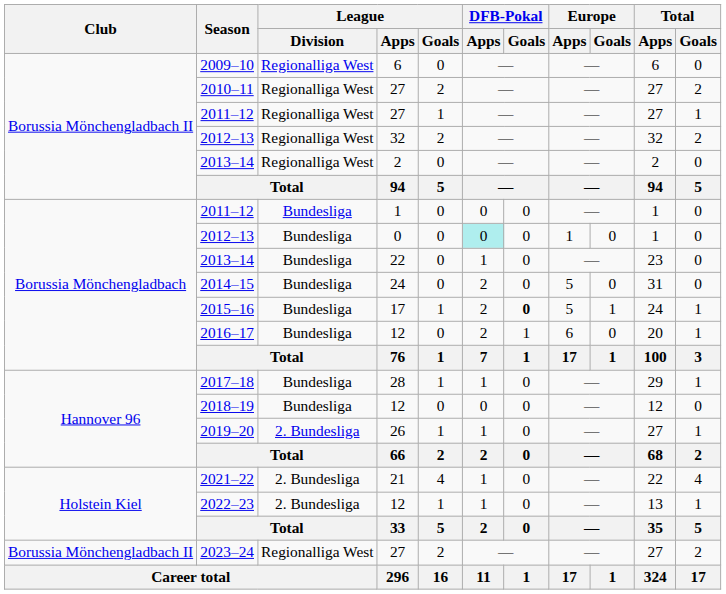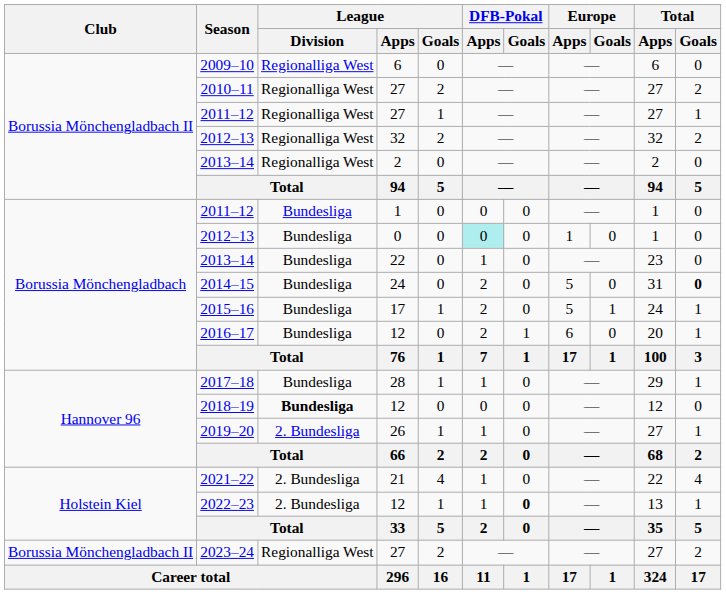2014–15 | Total / Goals: normal -> bold
2015–16 | DFB-Pokal / Goals: bold -> normal
2018–19 | League / Division: normal -> bold
2022–23 | DFB-Pokal / Goals: normal -> bold
